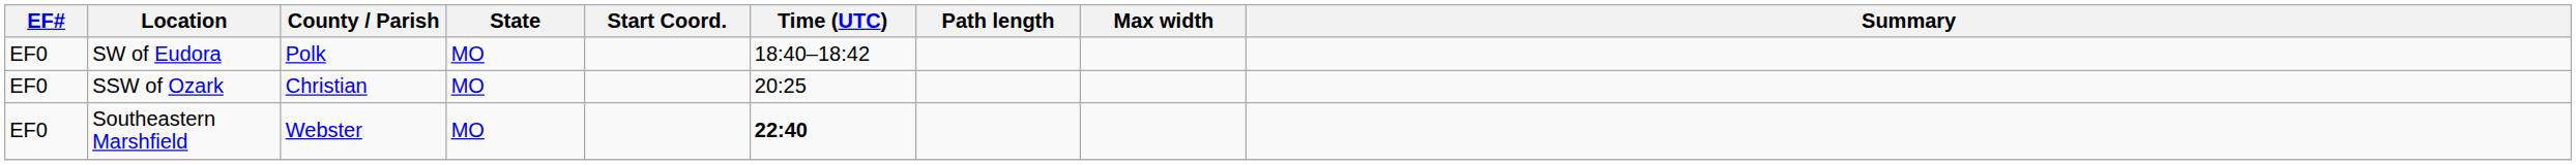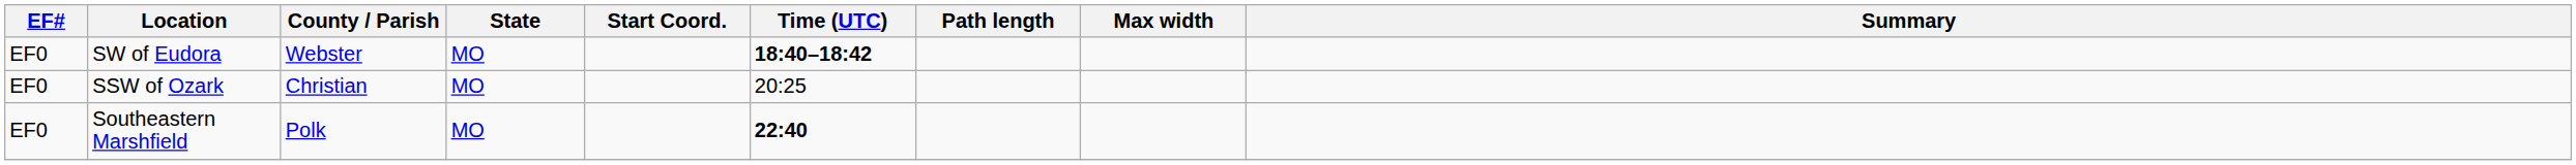SW of Eudora | County / Parish: Polk -> Webster
SW of Eudora | Time (UTC): normal -> bold
Southeastern Marshfield | County / Parish: Webster -> Polk
